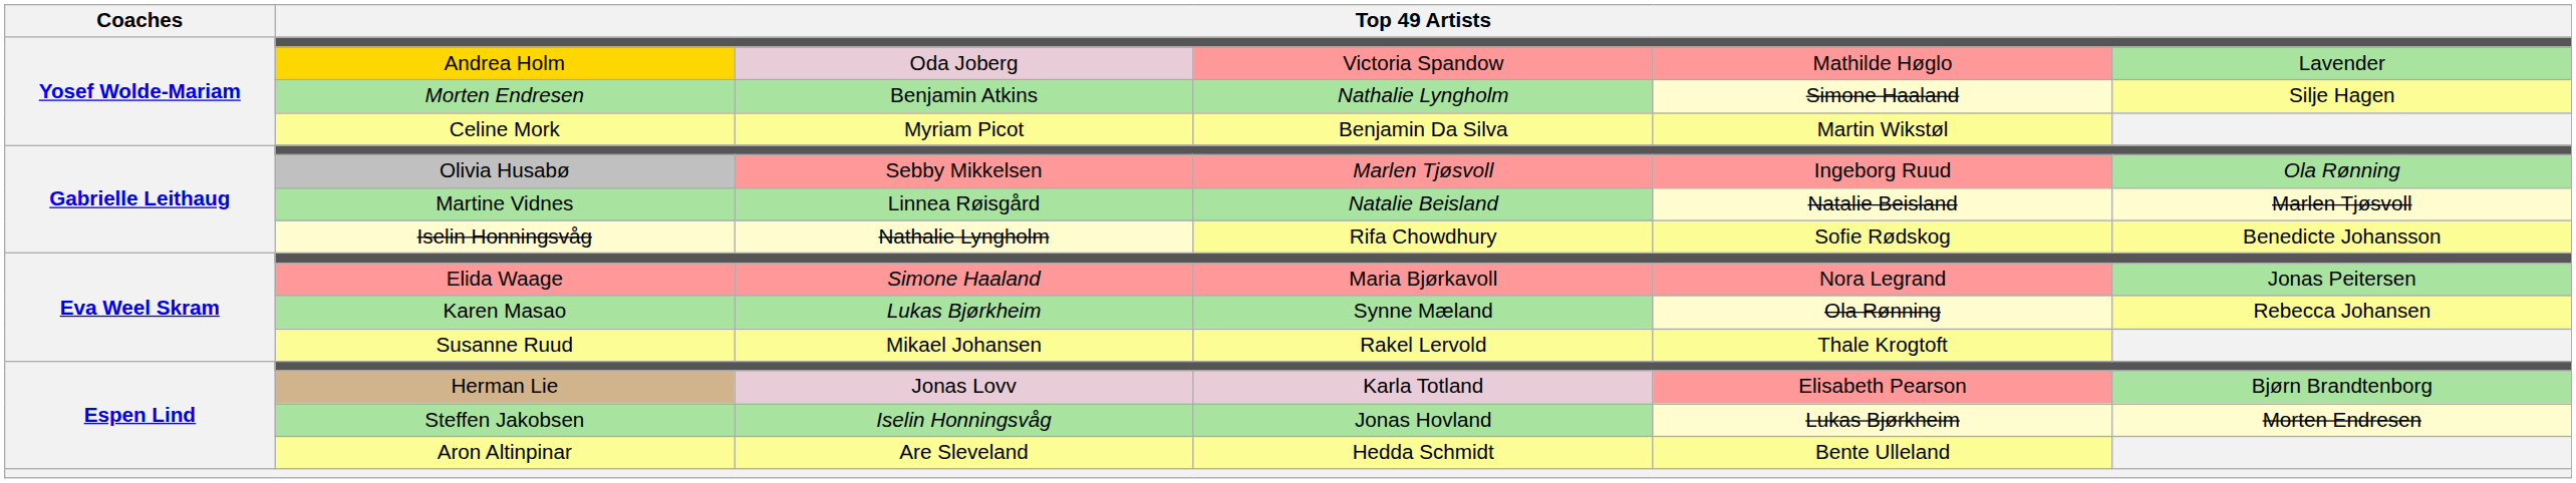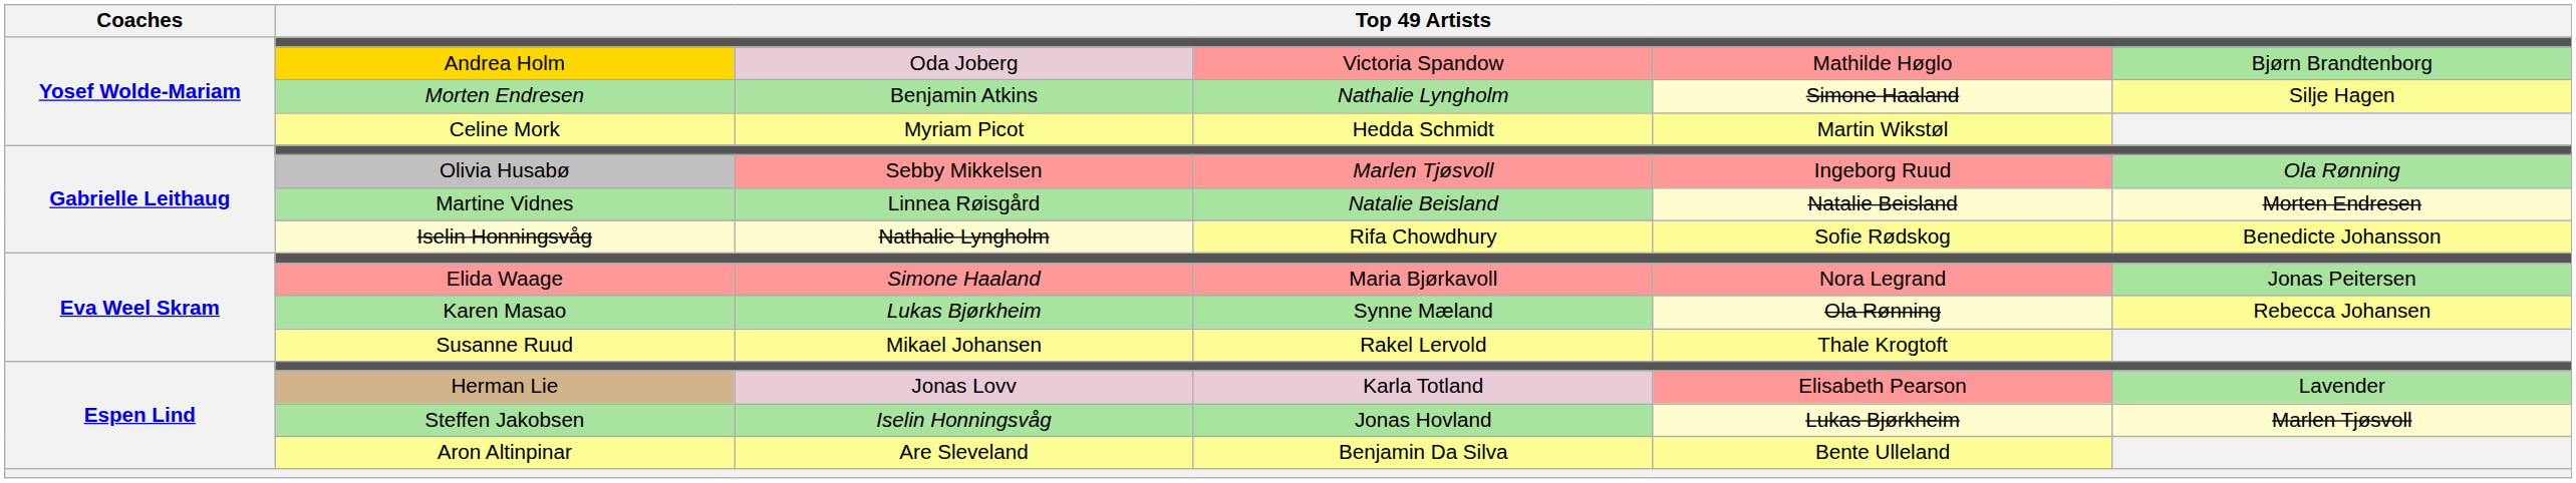Andrea Holm | column 6: Lavender -> Bjørn Brandtenborg
Celine Mork | column 4: Benjamin Da Silva -> Hedda Schmidt
Martine Vidnes | column 6: Marlen Tjøsvoll -> Morten Endresen
Herman Lie | column 6: Bjørn Brandtenborg -> Lavender
Steffen Jakobsen | column 6: Morten Endresen -> Marlen Tjøsvoll
Aron Altinpinar | column 4: Hedda Schmidt -> Benjamin Da Silva
